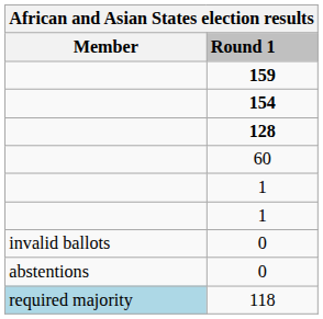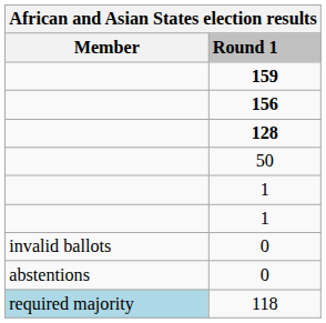row 4 | Round 1: 154 -> 156
row 6 | Round 1: 60 -> 50
